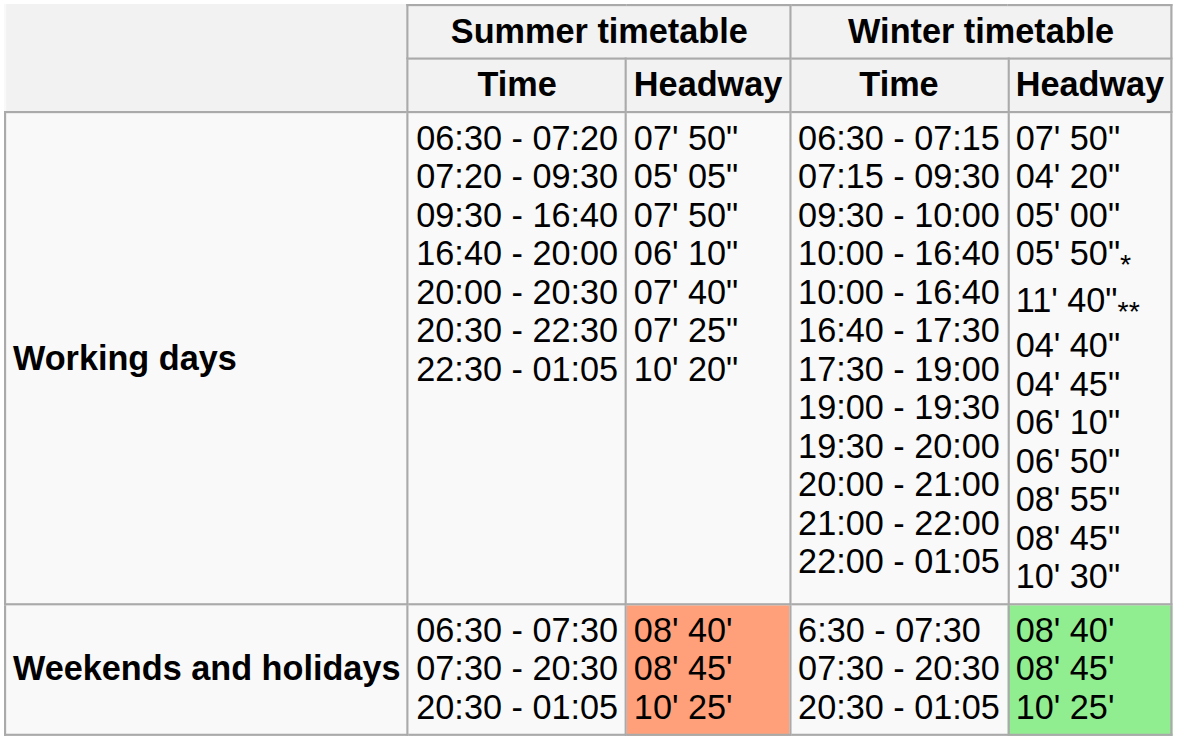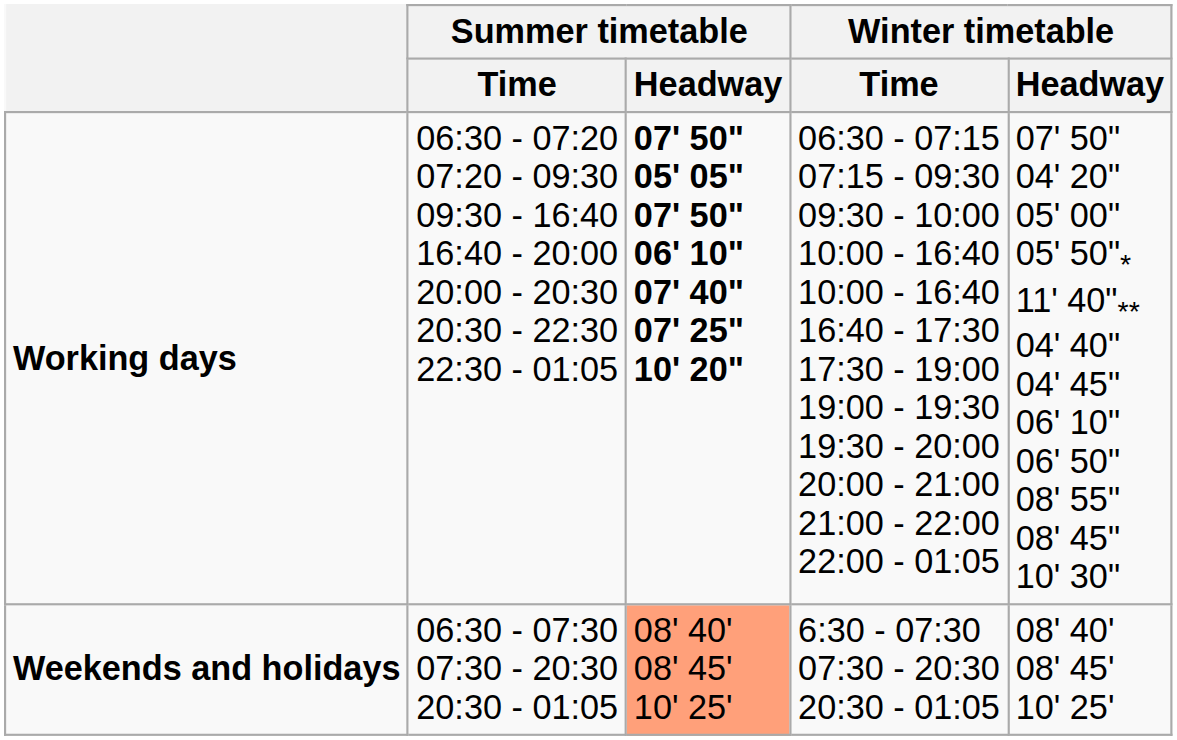Working days | Summer timetable / Headway: normal -> bold
Weekends and holidays | Winter timetable / Headway: lightgreen background -> no background
